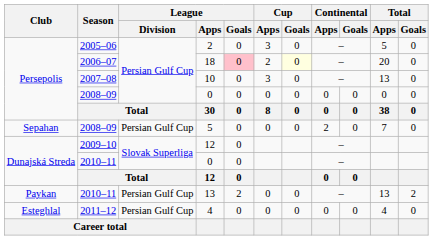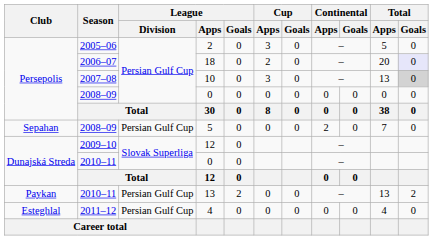18 | League / Goals: pink background -> no background
18 | Cup / Goals: lightyellow background -> no background
18 | Total / Goals: no background -> lavender background
10 | Total / Goals: no background -> lightgrey background
